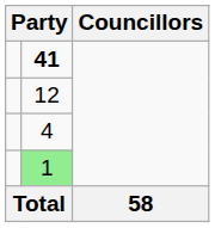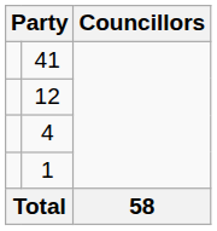41 | column 2: bold -> normal
1 | column 2: lightgreen background -> no background
